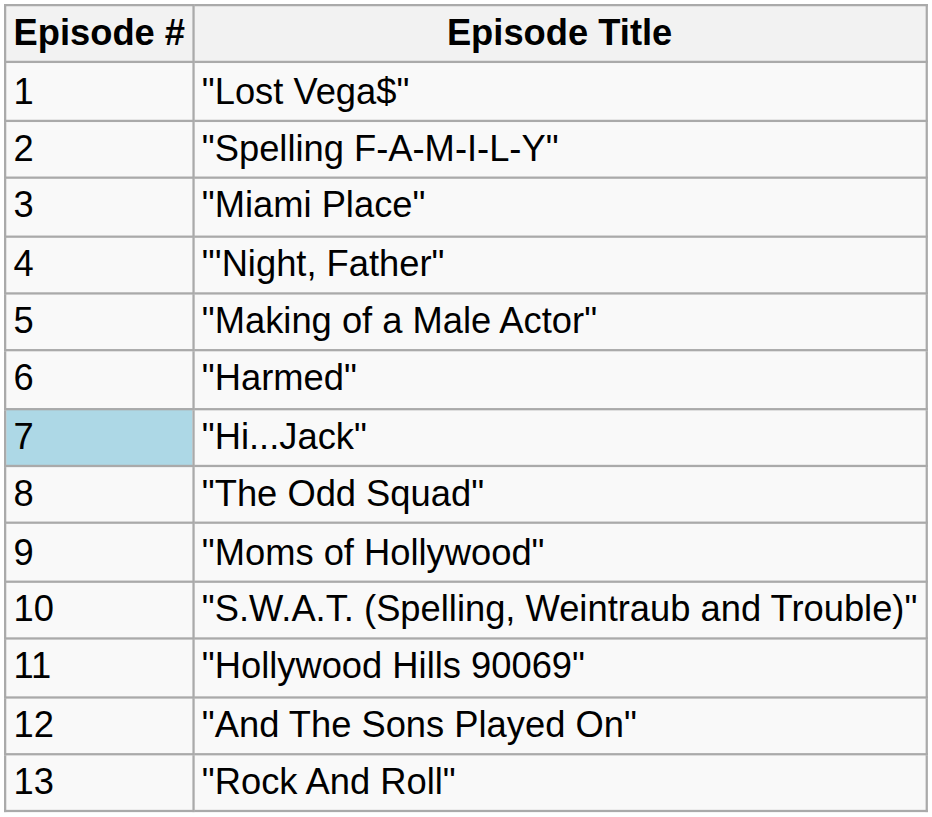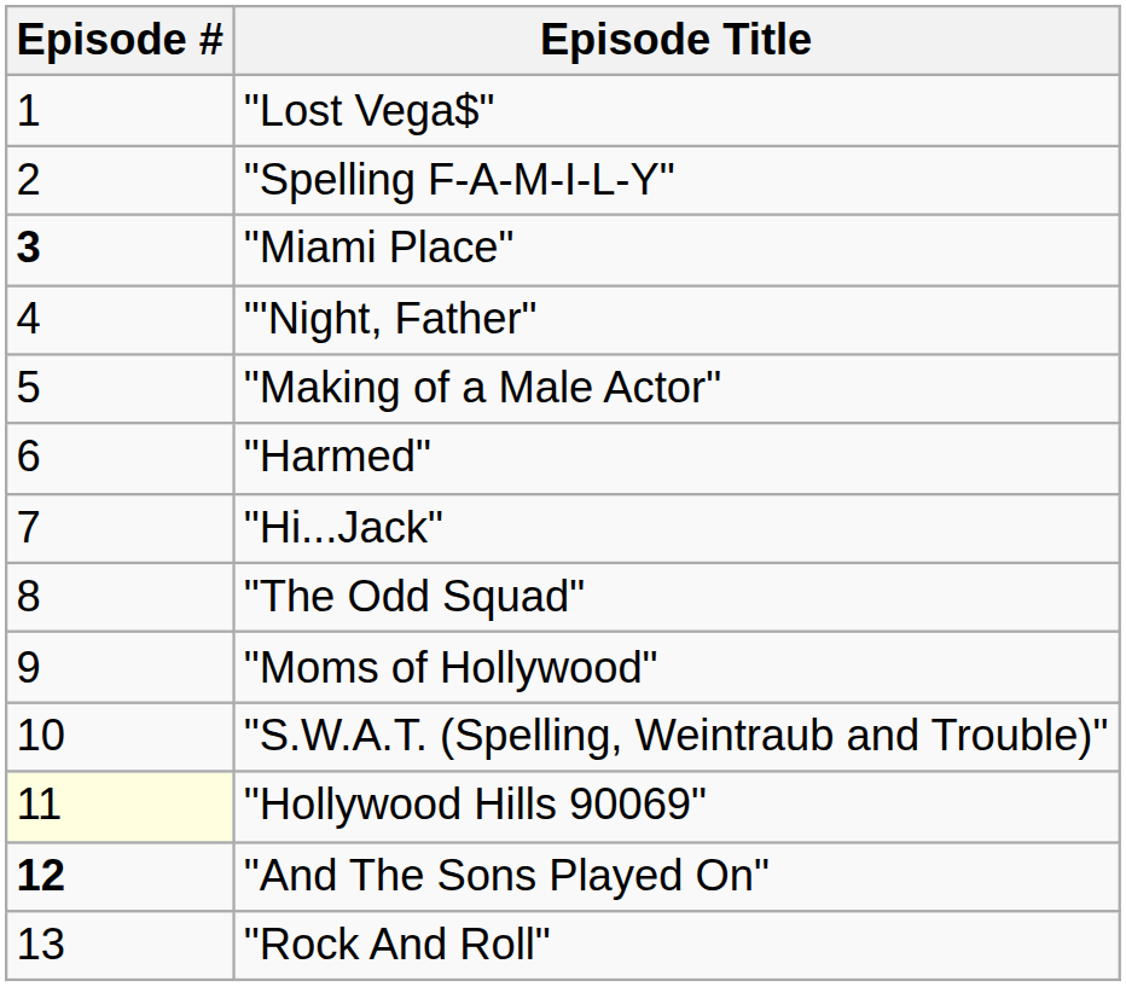"Miami Place" | Episode #: normal -> bold
"Hi...Jack" | Episode #: lightblue background -> no background
"Hollywood Hills 90069" | Episode #: no background -> lightyellow background
"And The Sons Played On" | Episode #: normal -> bold
